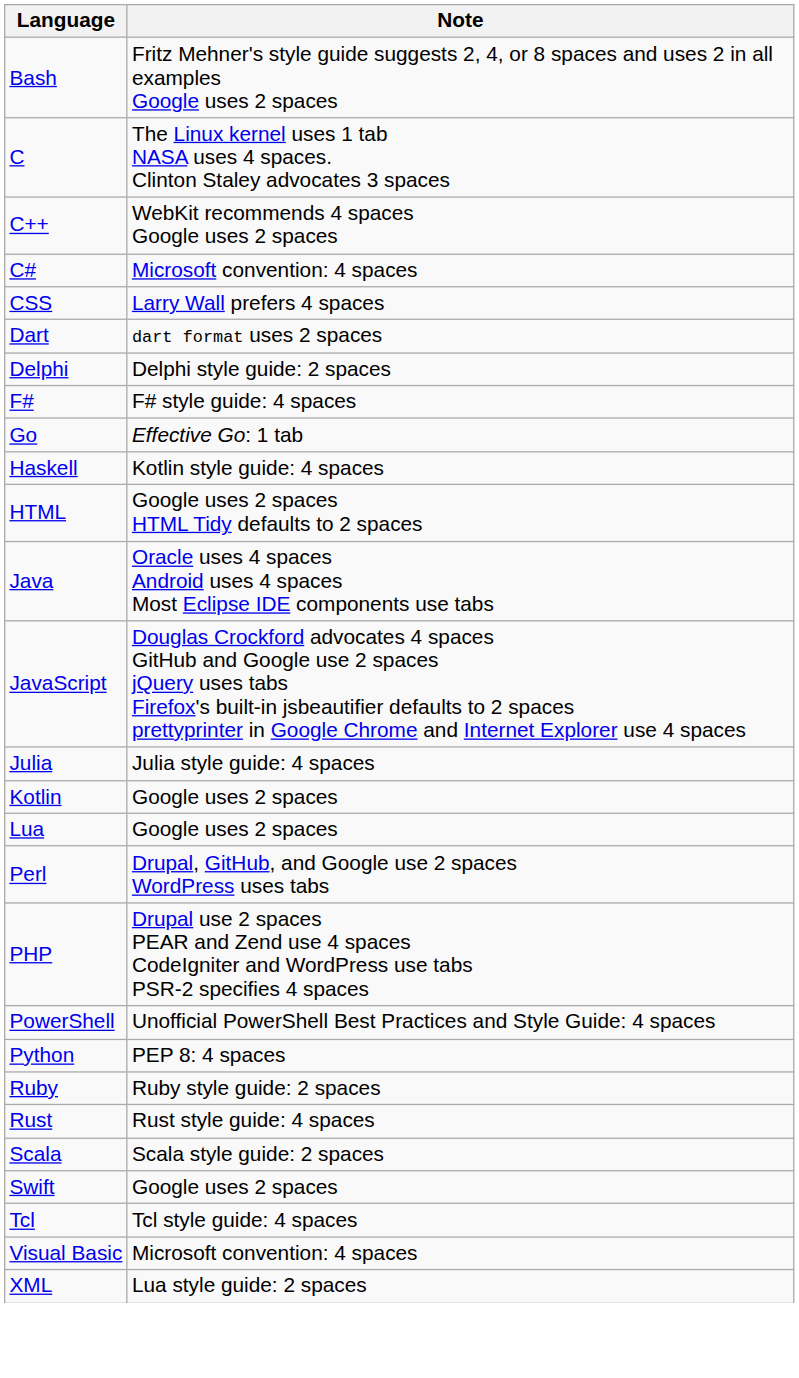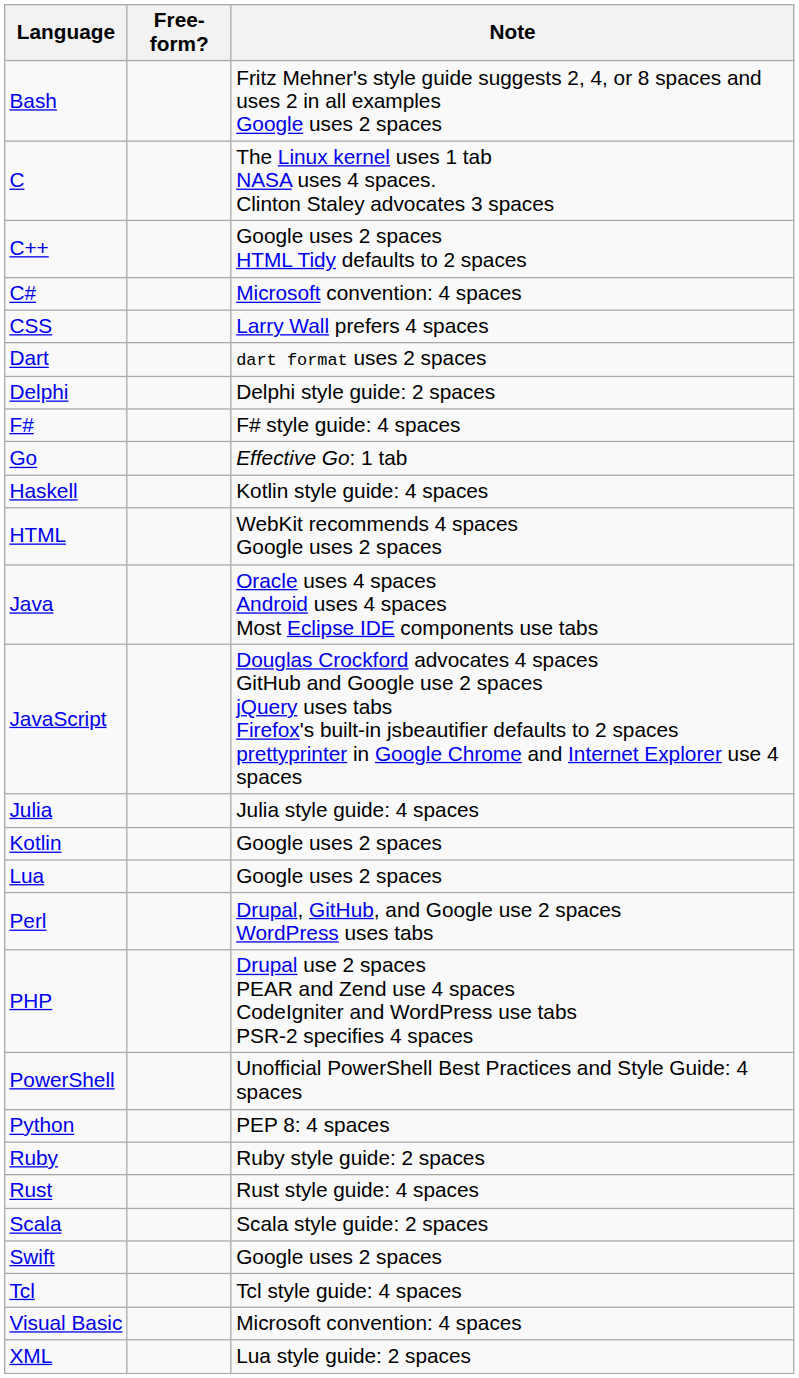+ column: Free-form?
C++ | Note: WebKit recommends 4 spaces Google uses 2 spaces -> Google uses 2 spaces HTML Tidy defaults to 2 spaces
HTML | Note: Google uses 2 spaces HTML Tidy defaults to 2 spaces -> WebKit recommends 4 spaces Google uses 2 spaces
